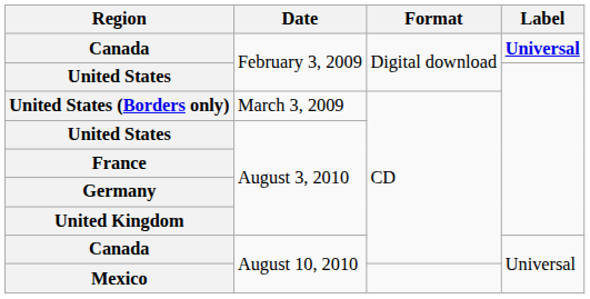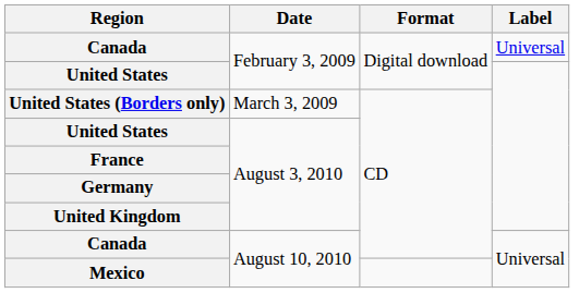Canada / February 3, 2009 | Label: bold -> normal
